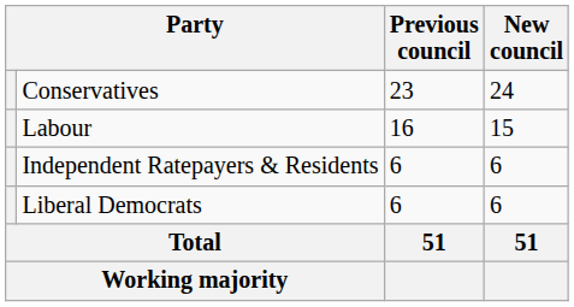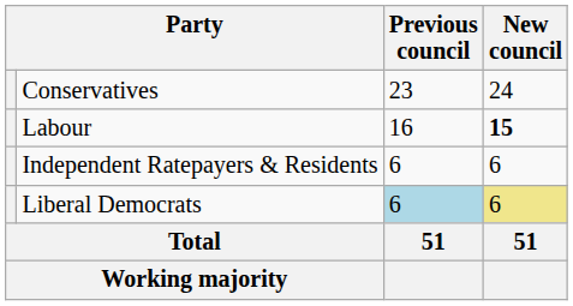Labour | New council: normal -> bold
Liberal Democrats | Previous council: no background -> lightblue background
Liberal Democrats | New council: no background -> khaki background
